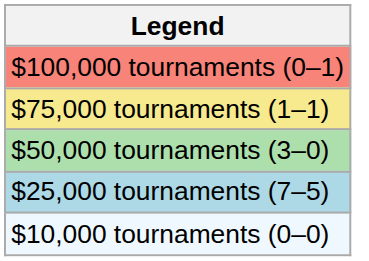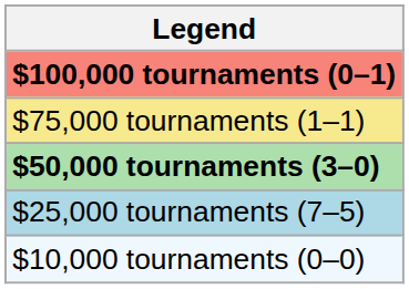row 2 | column 1: normal -> bold
row 4 | column 1: normal -> bold
